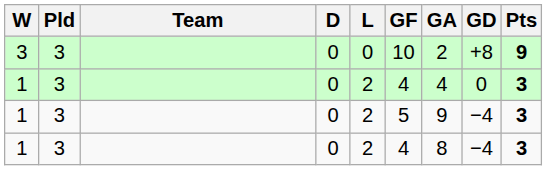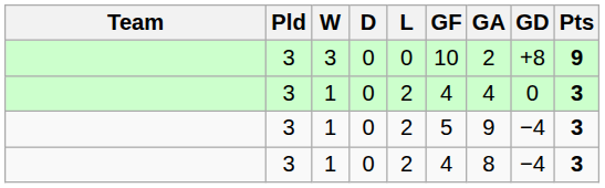columns swapped: Team <-> W
